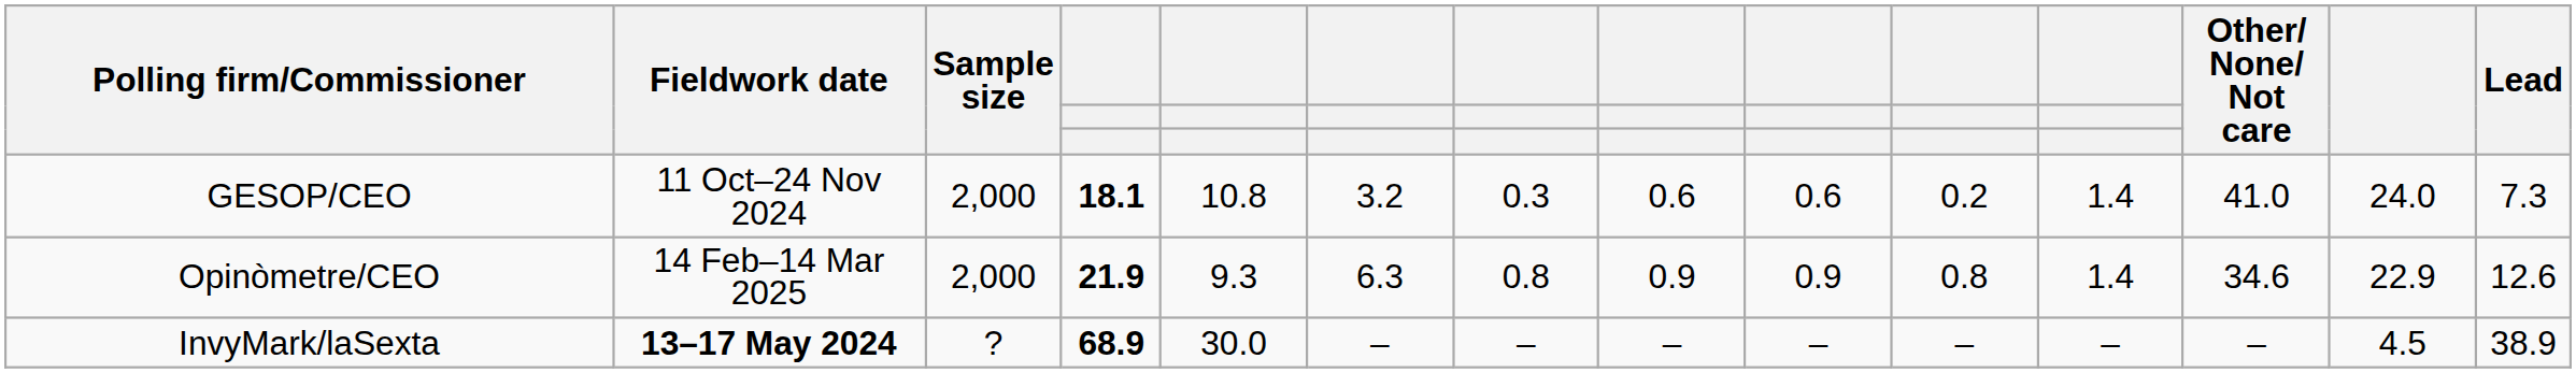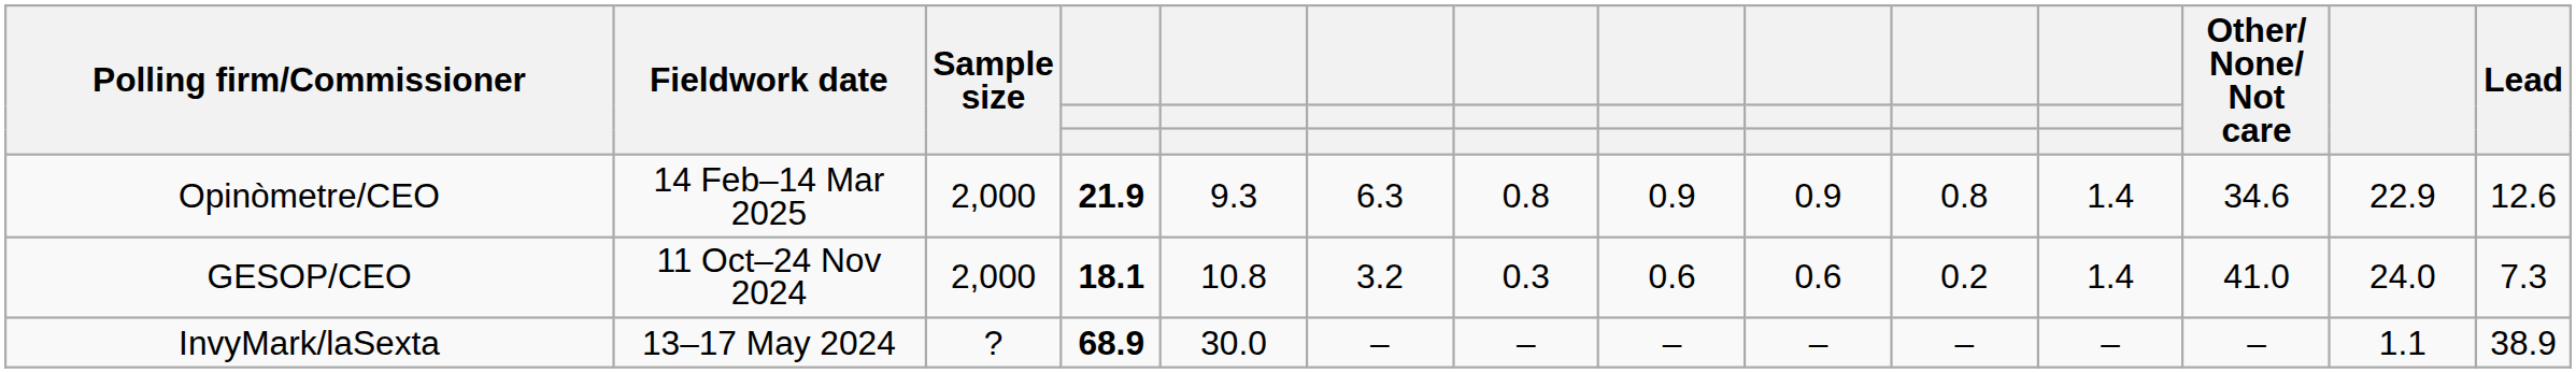rows swapped: Opinòmetre/CEO <-> GESOP/CEO
InvyMark/laSexta | Fieldwork date: bold -> normal
InvyMark/laSexta | column 13: 4.5 -> 1.1
